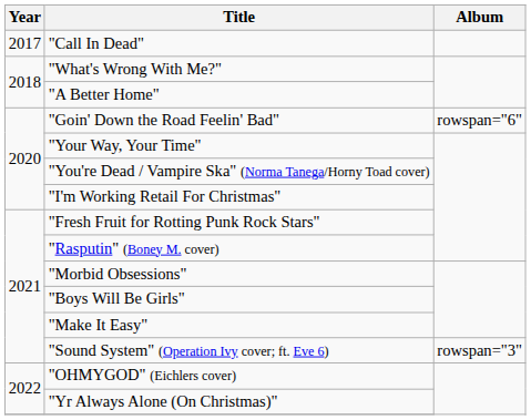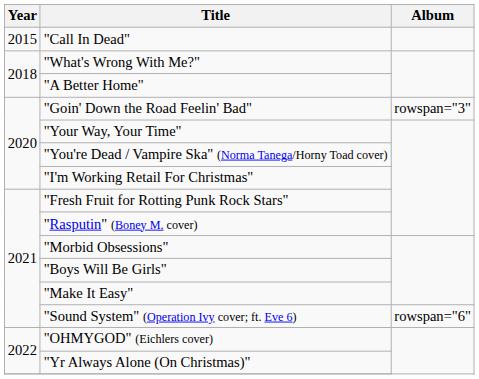"Call In Dead" | Year: 2017 -> 2015
"Goin' Down the Road Feelin' Bad" | Album: rowspan="6" -> rowspan="3"
"Sound System" (Operation Ivy cover; ft. Eve 6) | Album: rowspan="3" -> rowspan="6"
